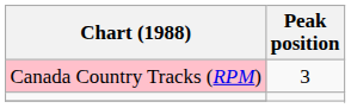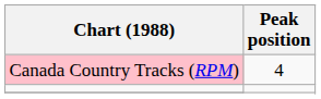row 2 | Peak position: 3 -> 4
